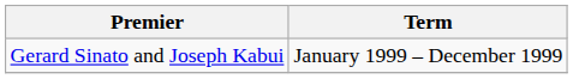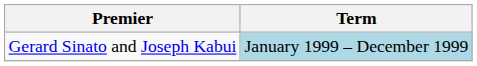Gerard Sinato and Joseph Kabui | Term: no background -> lightblue background
